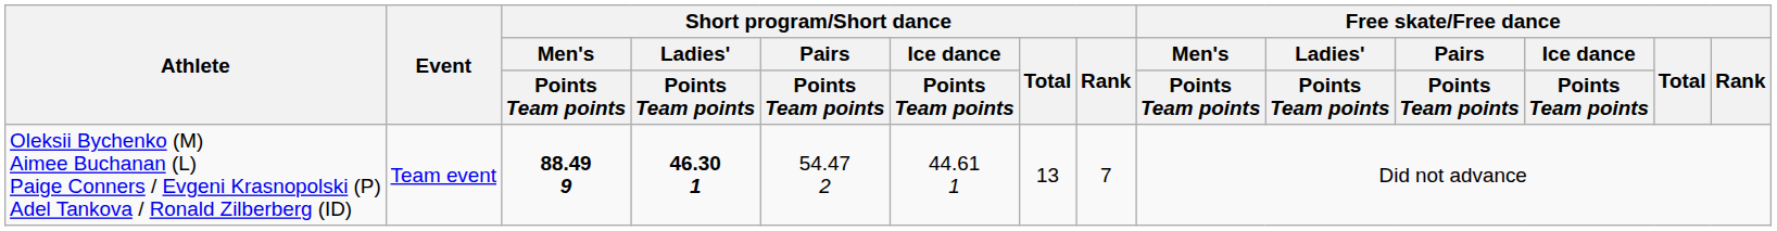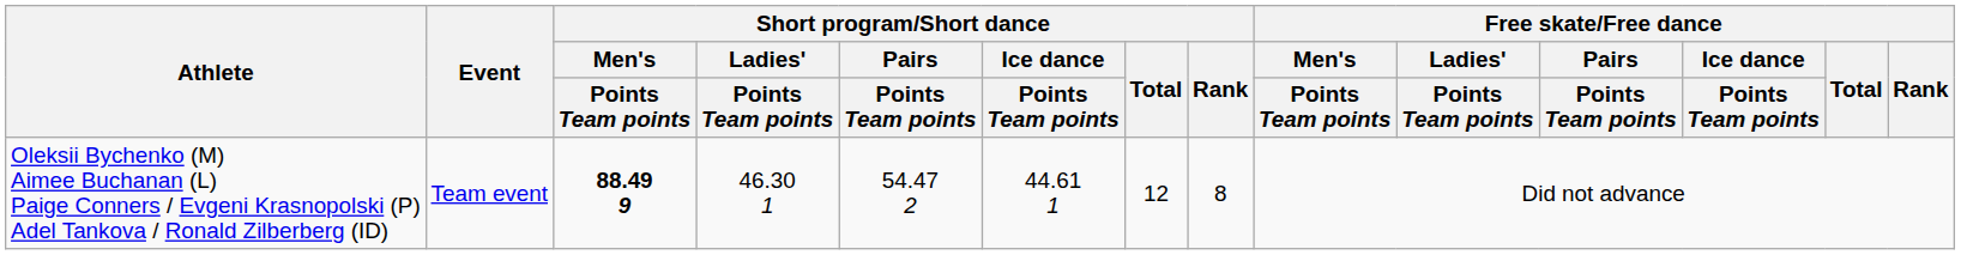row 4 | Short program/Short dance / Ladies' / Points Team points: bold -> normal
row 4 | Short program/Short dance / Total: 13 -> 12
row 4 | Short program/Short dance / Rank: 7 -> 8
